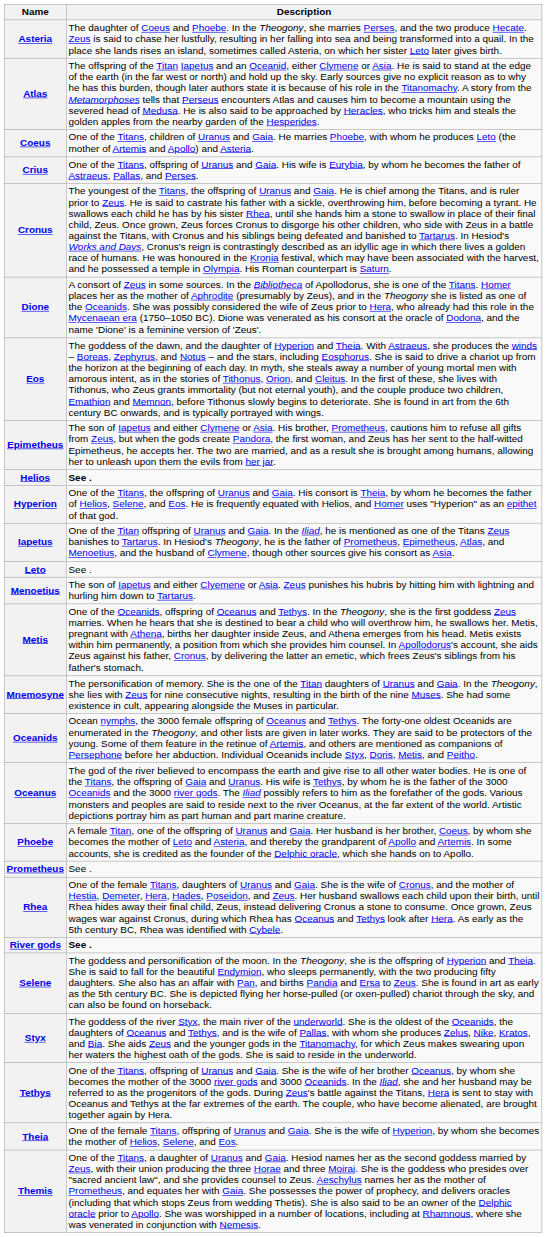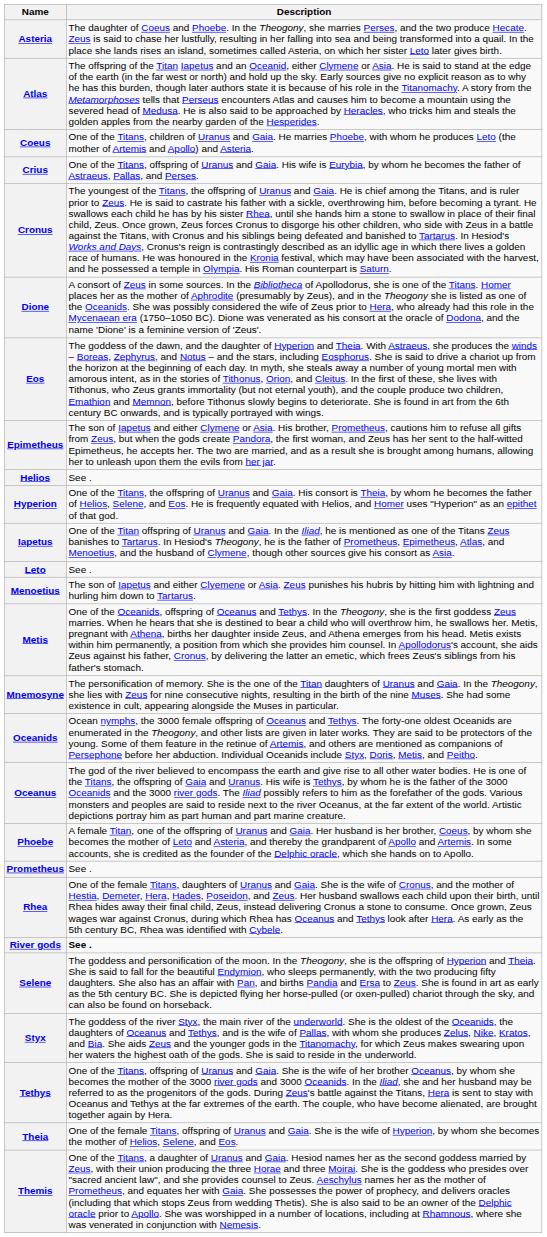Helios | Description: bold -> normal
